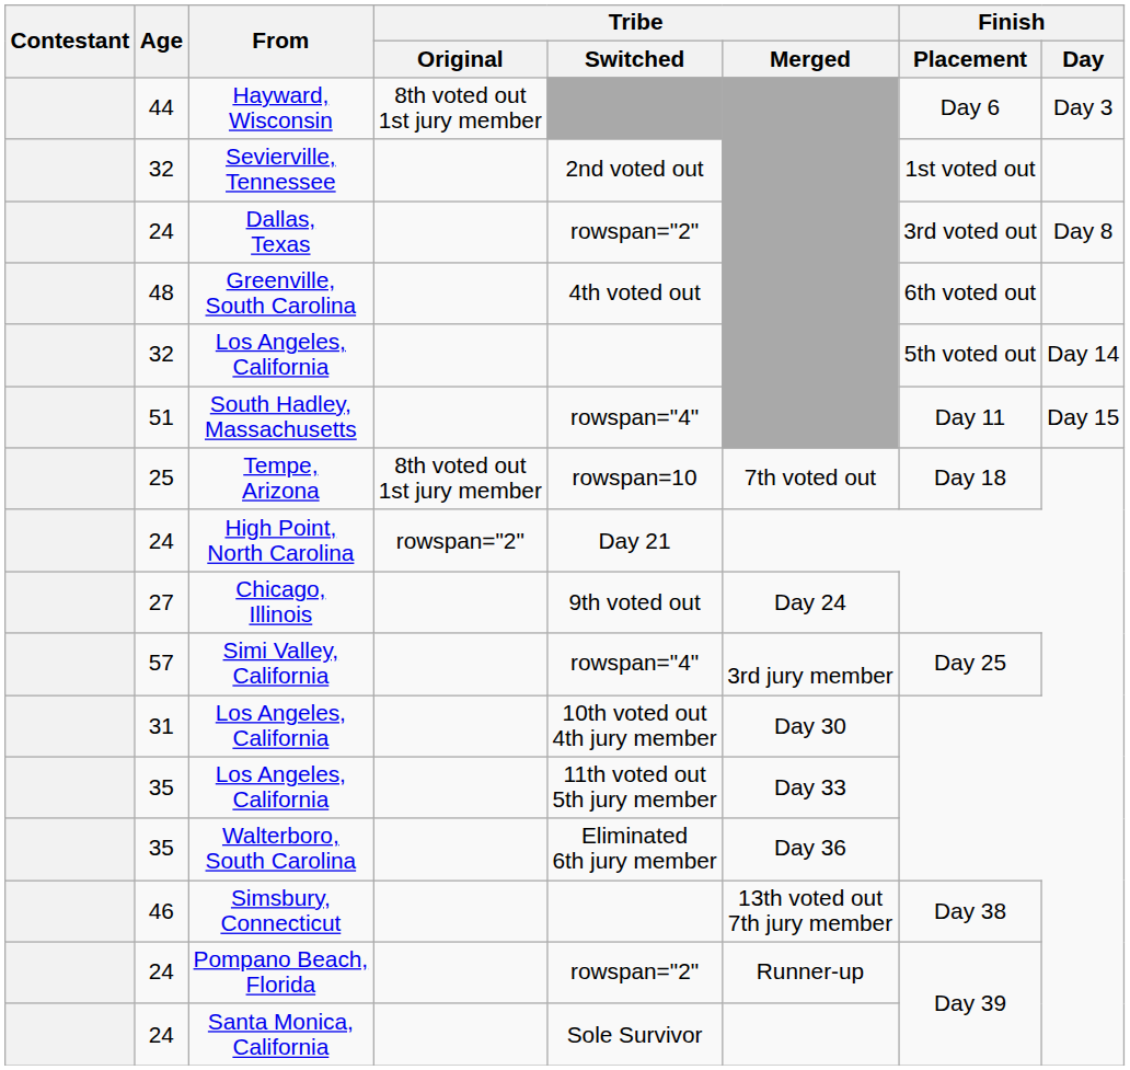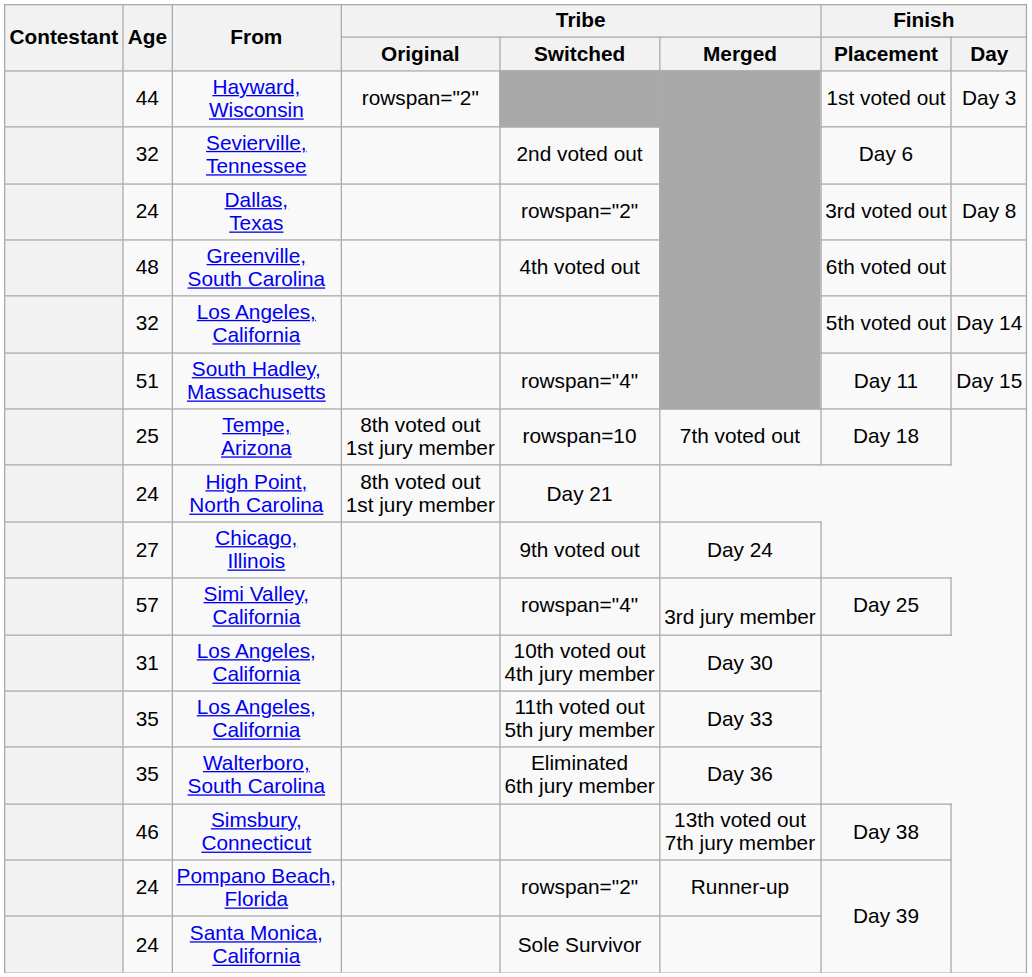Hayward, Wisconsin | Tribe / Original: 8th voted out 1st jury member -> rowspan="2"
Hayward, Wisconsin | Finish / Placement: Day 6 -> 1st voted out
Sevierville, Tennessee | Finish / Placement: 1st voted out -> Day 6
High Point, North Carolina | Tribe / Original: rowspan="2" -> 8th voted out 1st jury member
